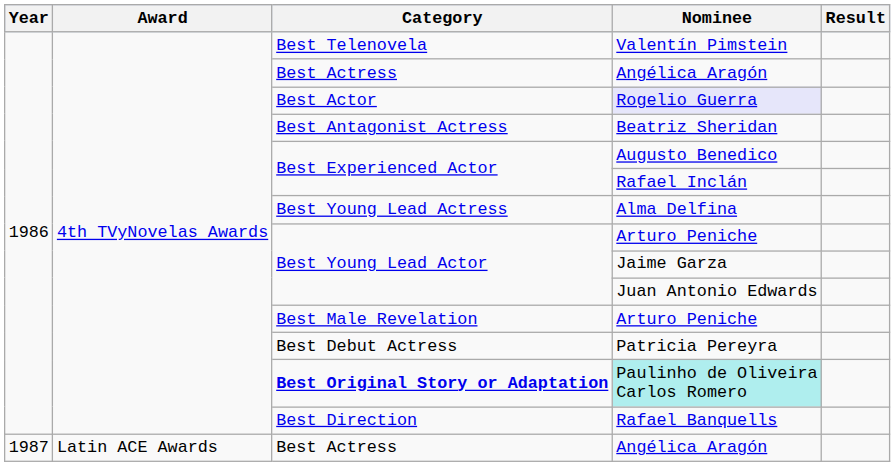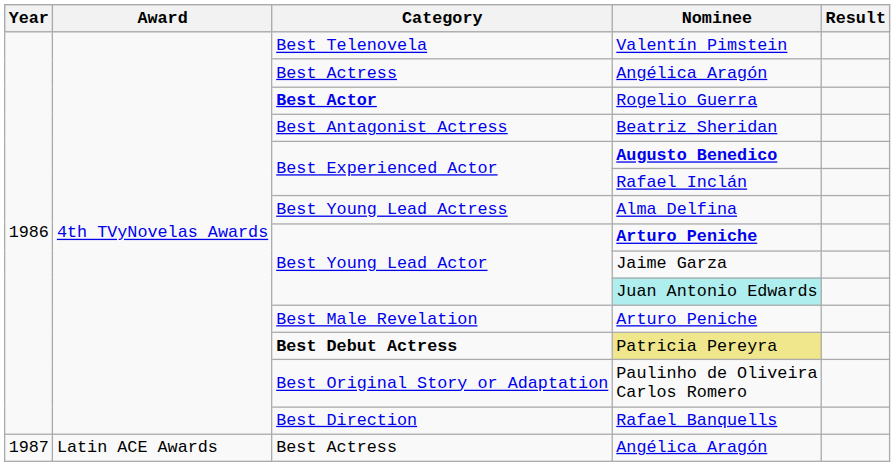Rogelio Guerra | Category: normal -> bold
Rogelio Guerra | Nominee: lavender background -> no background
Augusto Benedico | Nominee: normal -> bold
Best Young Lead Actor / Arturo Peniche | Nominee: normal -> bold
Juan Antonio Edwards | Nominee: no background -> paleturquoise background
Patricia Pereyra | Category: normal -> bold
Patricia Pereyra | Nominee: no background -> khaki background
Paulinho de Oliveira Carlos Romero | Category: bold -> normal
Paulinho de Oliveira Carlos Romero | Nominee: paleturquoise background -> no background
